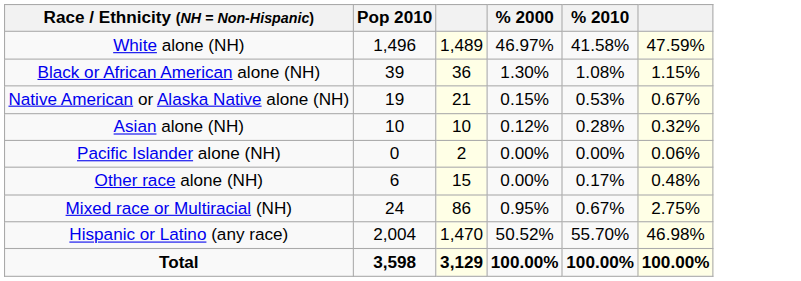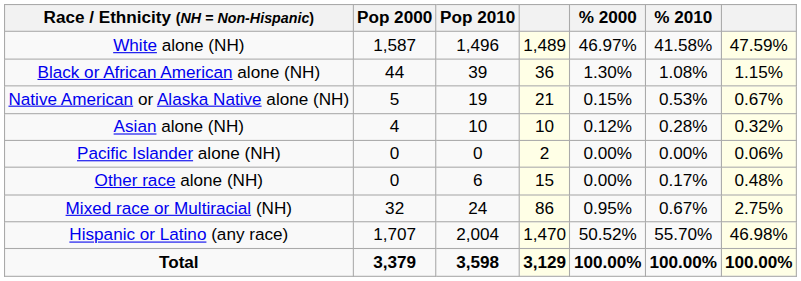+ column: Pop 2000 | 1,587 | 44 | 5 | 4 | 0 | 0 | 32 | 1,707 | 3,379
